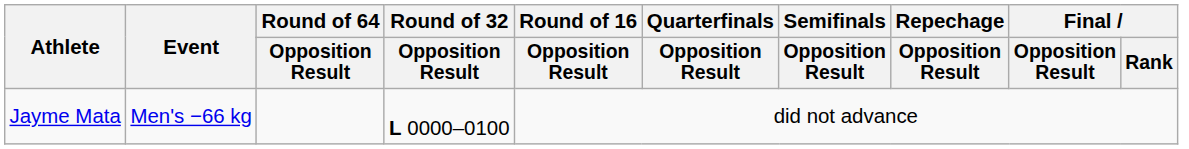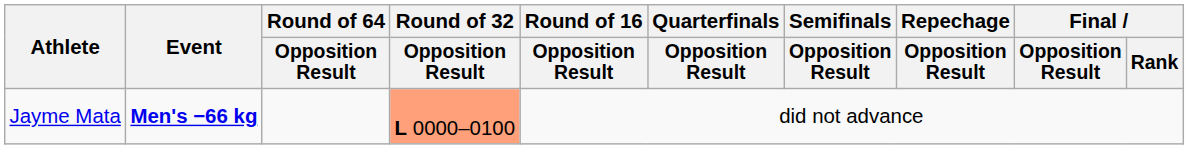Jayme Mata | Event: normal -> bold
Jayme Mata | Round of 32 / Opposition Result: no background -> lightsalmon background
